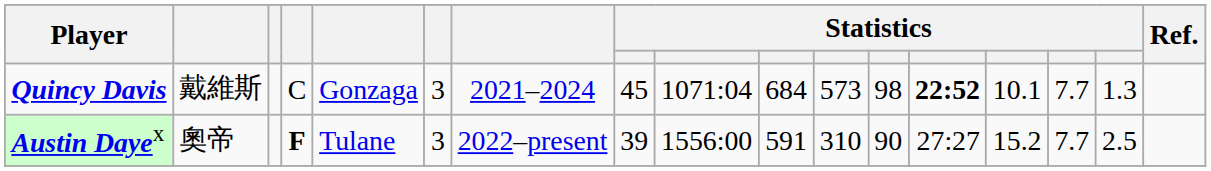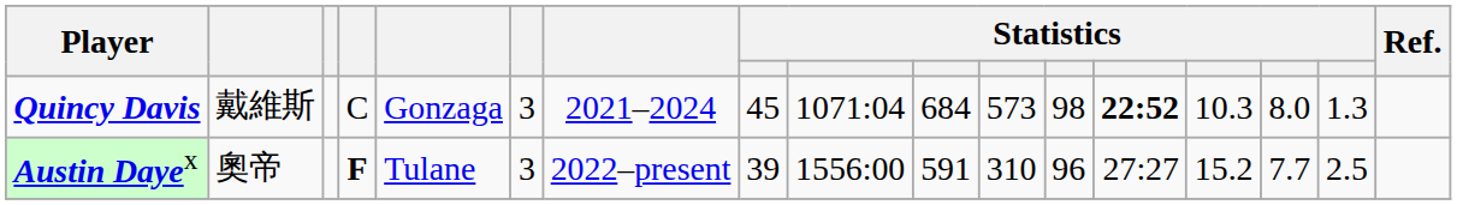Quincy Davis | column 14: 10.1 -> 10.3
Quincy Davis | column 15: 7.7 -> 8.0
Austin Dayex | column 12: 90 -> 96
